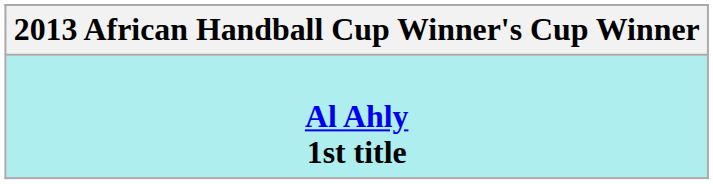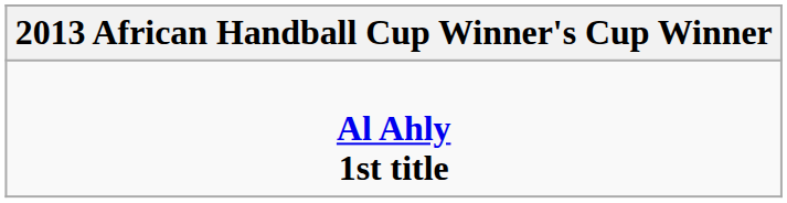row 2 | column 1: paleturquoise background -> no background
